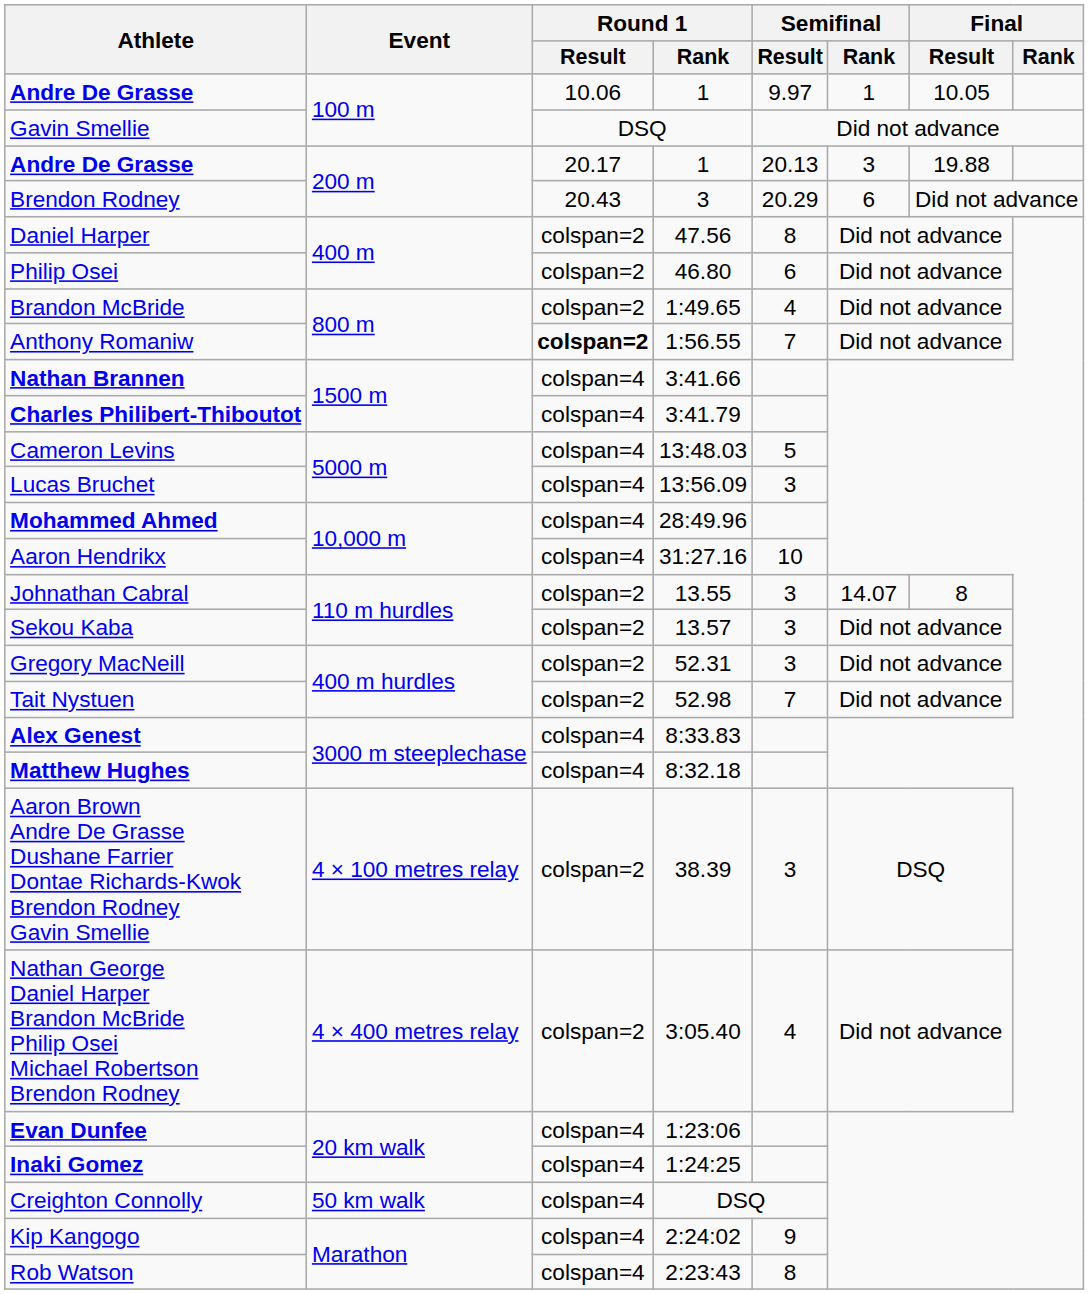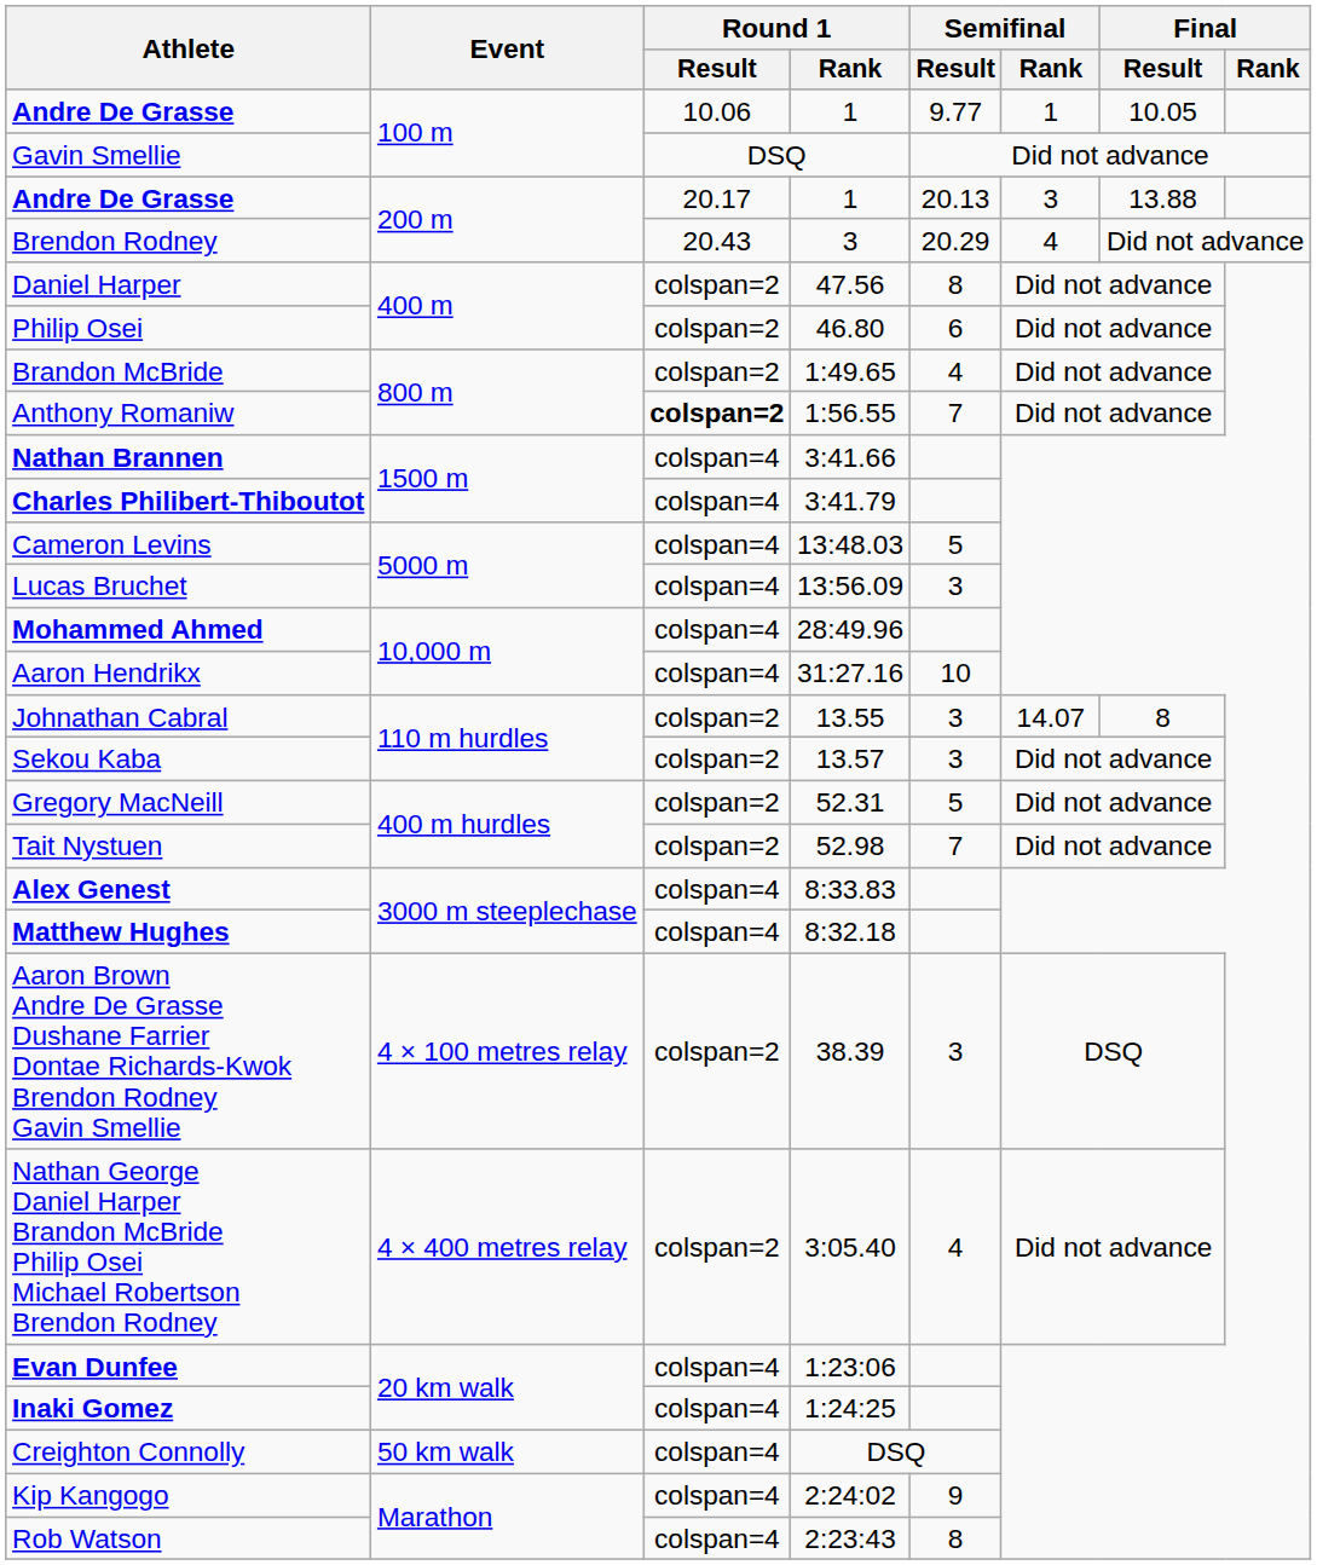Andre De Grasse / 100 m | Semifinal / Result: 9.97 -> 9.77
Andre De Grasse / 200 m | Final / Result: 19.88 -> 13.88
Brendon Rodney | Semifinal / Rank: 6 -> 4
Gregory MacNeill | Semifinal / Result: 3 -> 5
